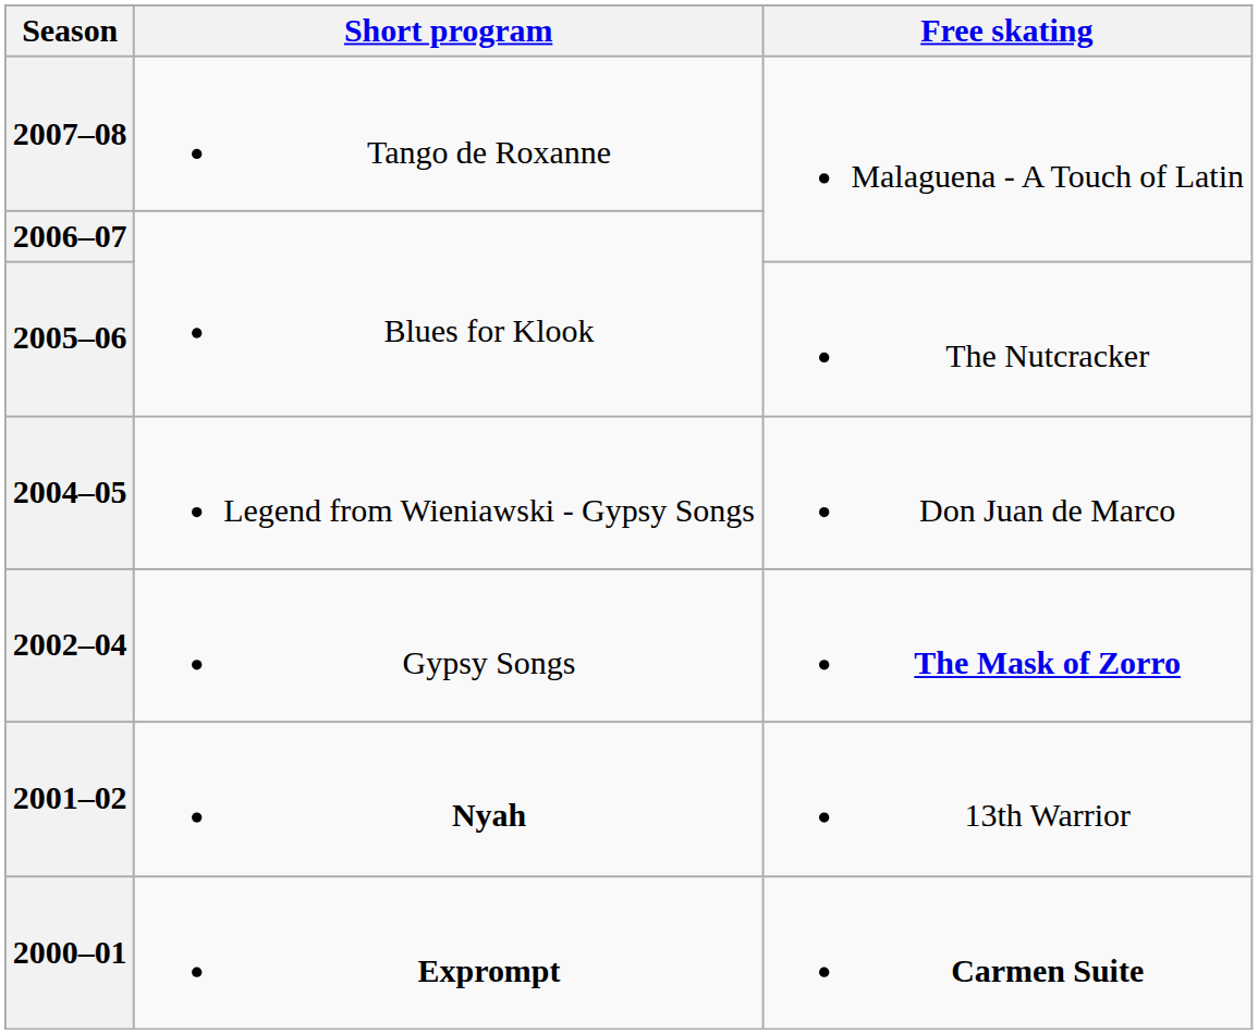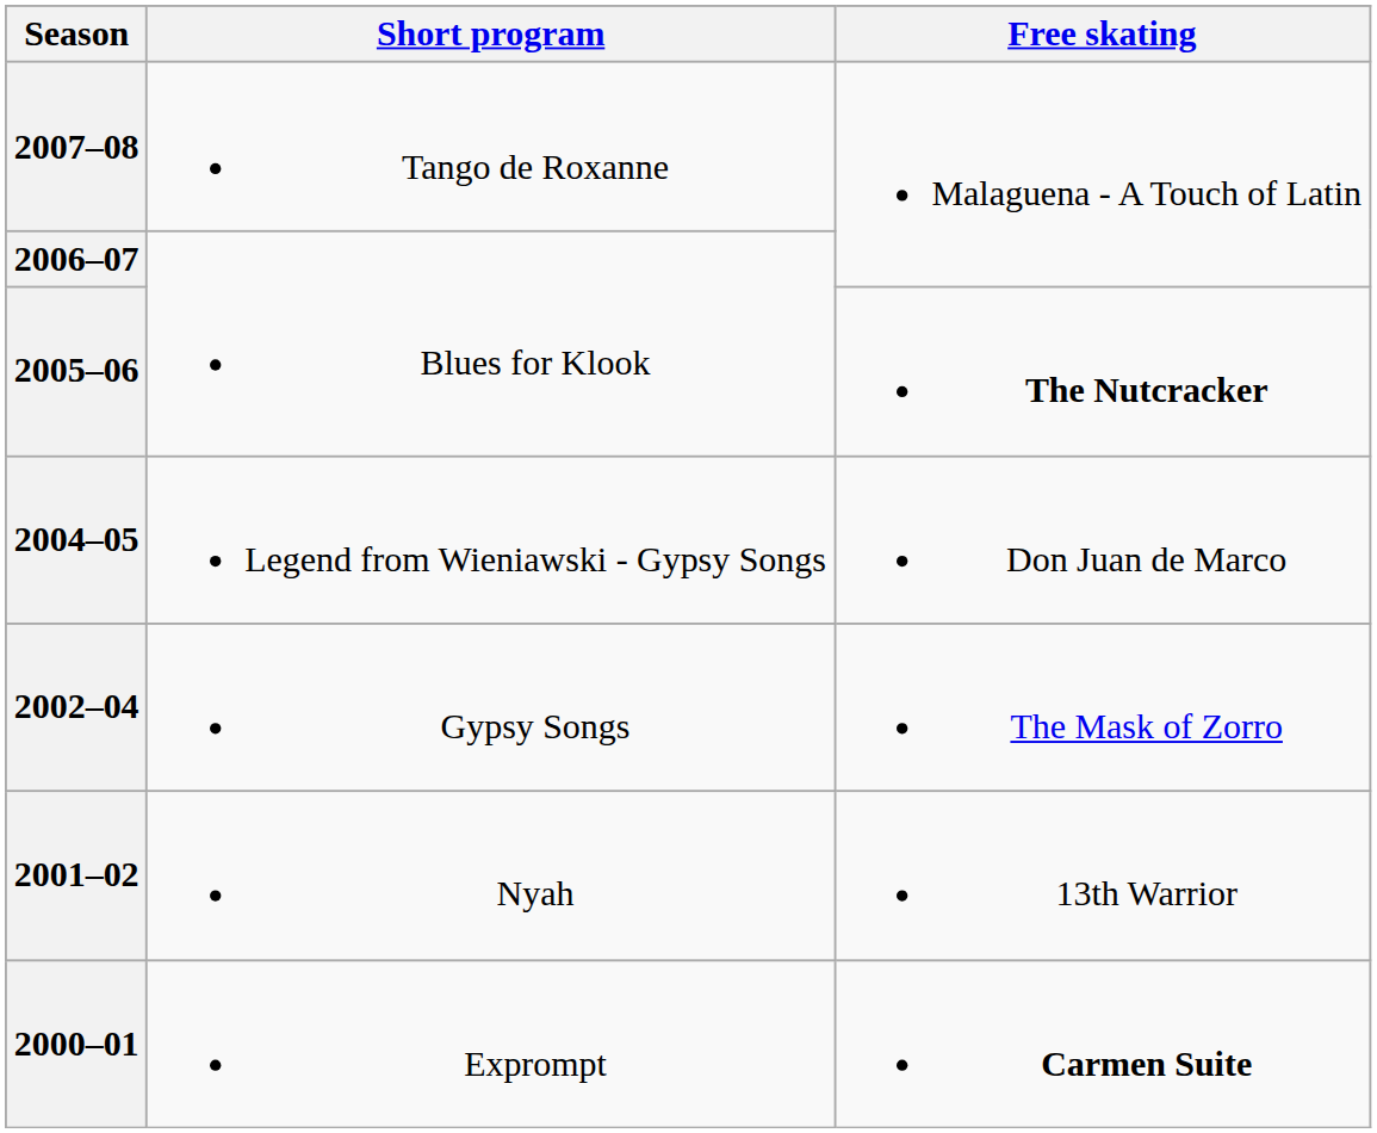2005–06 | Free skating: normal -> bold
2002–04 | Free skating: bold -> normal
2001–02 | Short program: bold -> normal
2000–01 | Short program: bold -> normal
